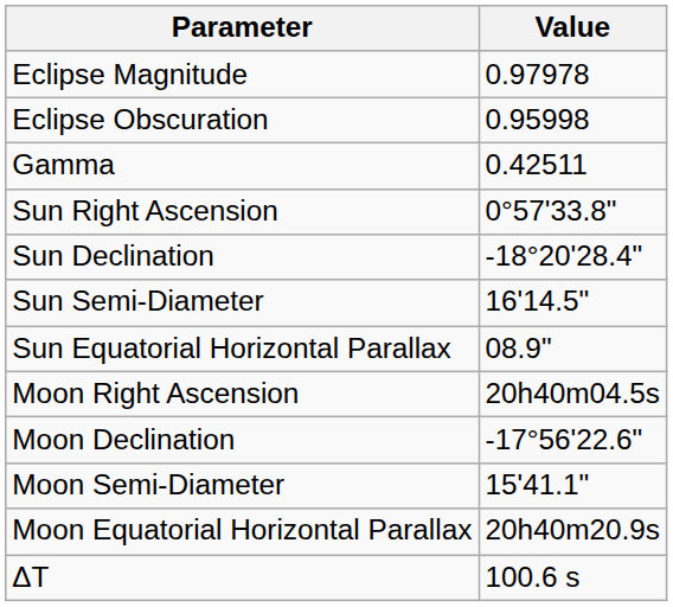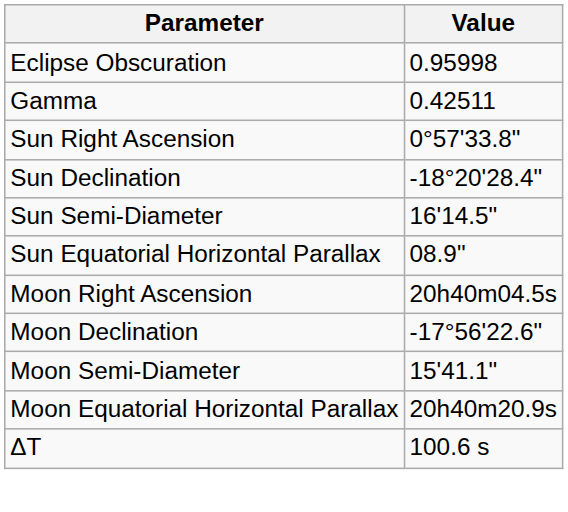- row: Eclipse Magnitude | 0.97978
